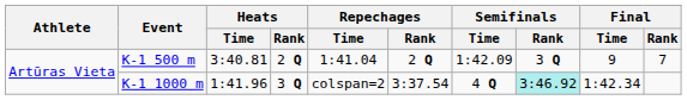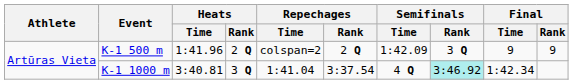K-1 500 m | Heats / Time: 3:40.81 -> 1:41.96
K-1 500 m | Repechages / Time: 1:41.04 -> colspan=2
K-1 500 m | Final / Rank: 7 -> 9
K-1 1000 m | Heats / Time: 1:41.96 -> 3:40.81
K-1 1000 m | Repechages / Time: colspan=2 -> 1:41.04
